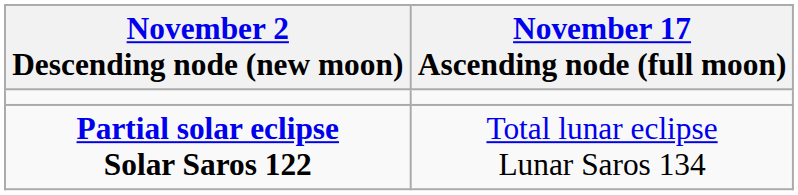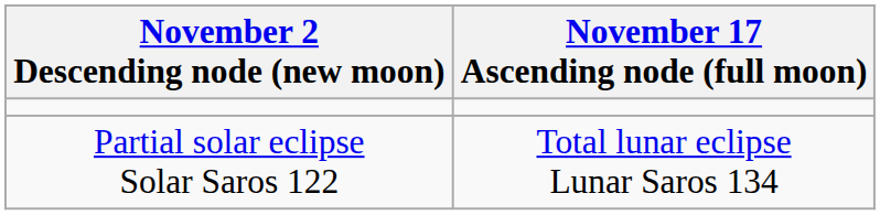row 3 | November 2 Descending node (new moon): bold -> normal
